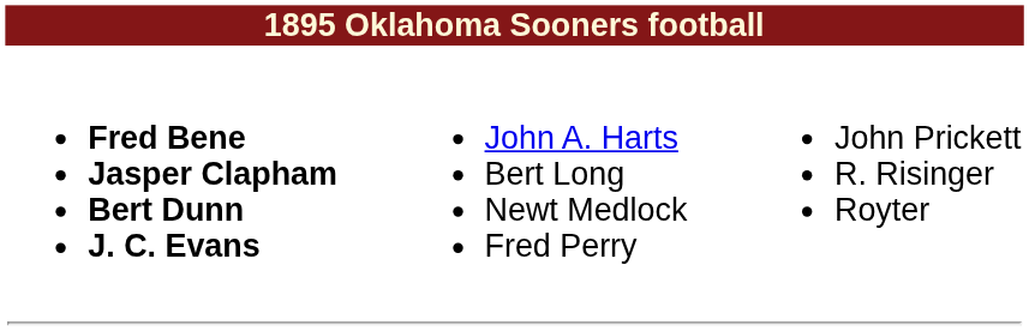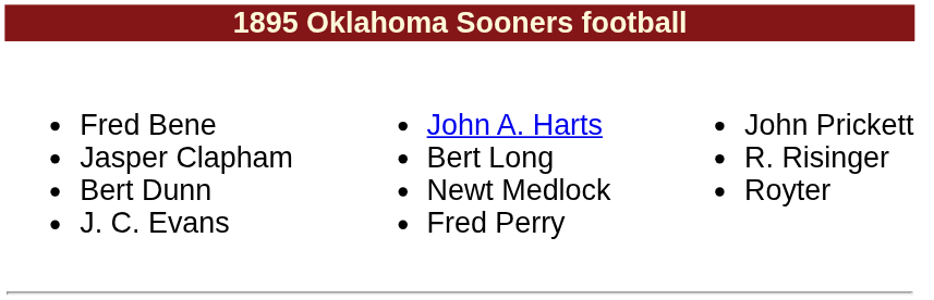Fred Bene Jasper Clapham Bert Dunn J. C. Evans | column 1: bold -> normal
